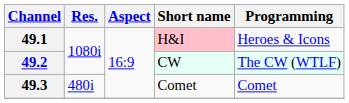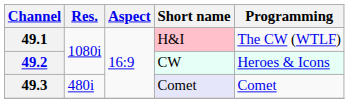49.1 | Programming: Heroes & Icons -> The CW (WTLF)
49.2 | Programming: The CW (WTLF) -> Heroes & Icons
49.3 | Short name: no background -> lavender background
